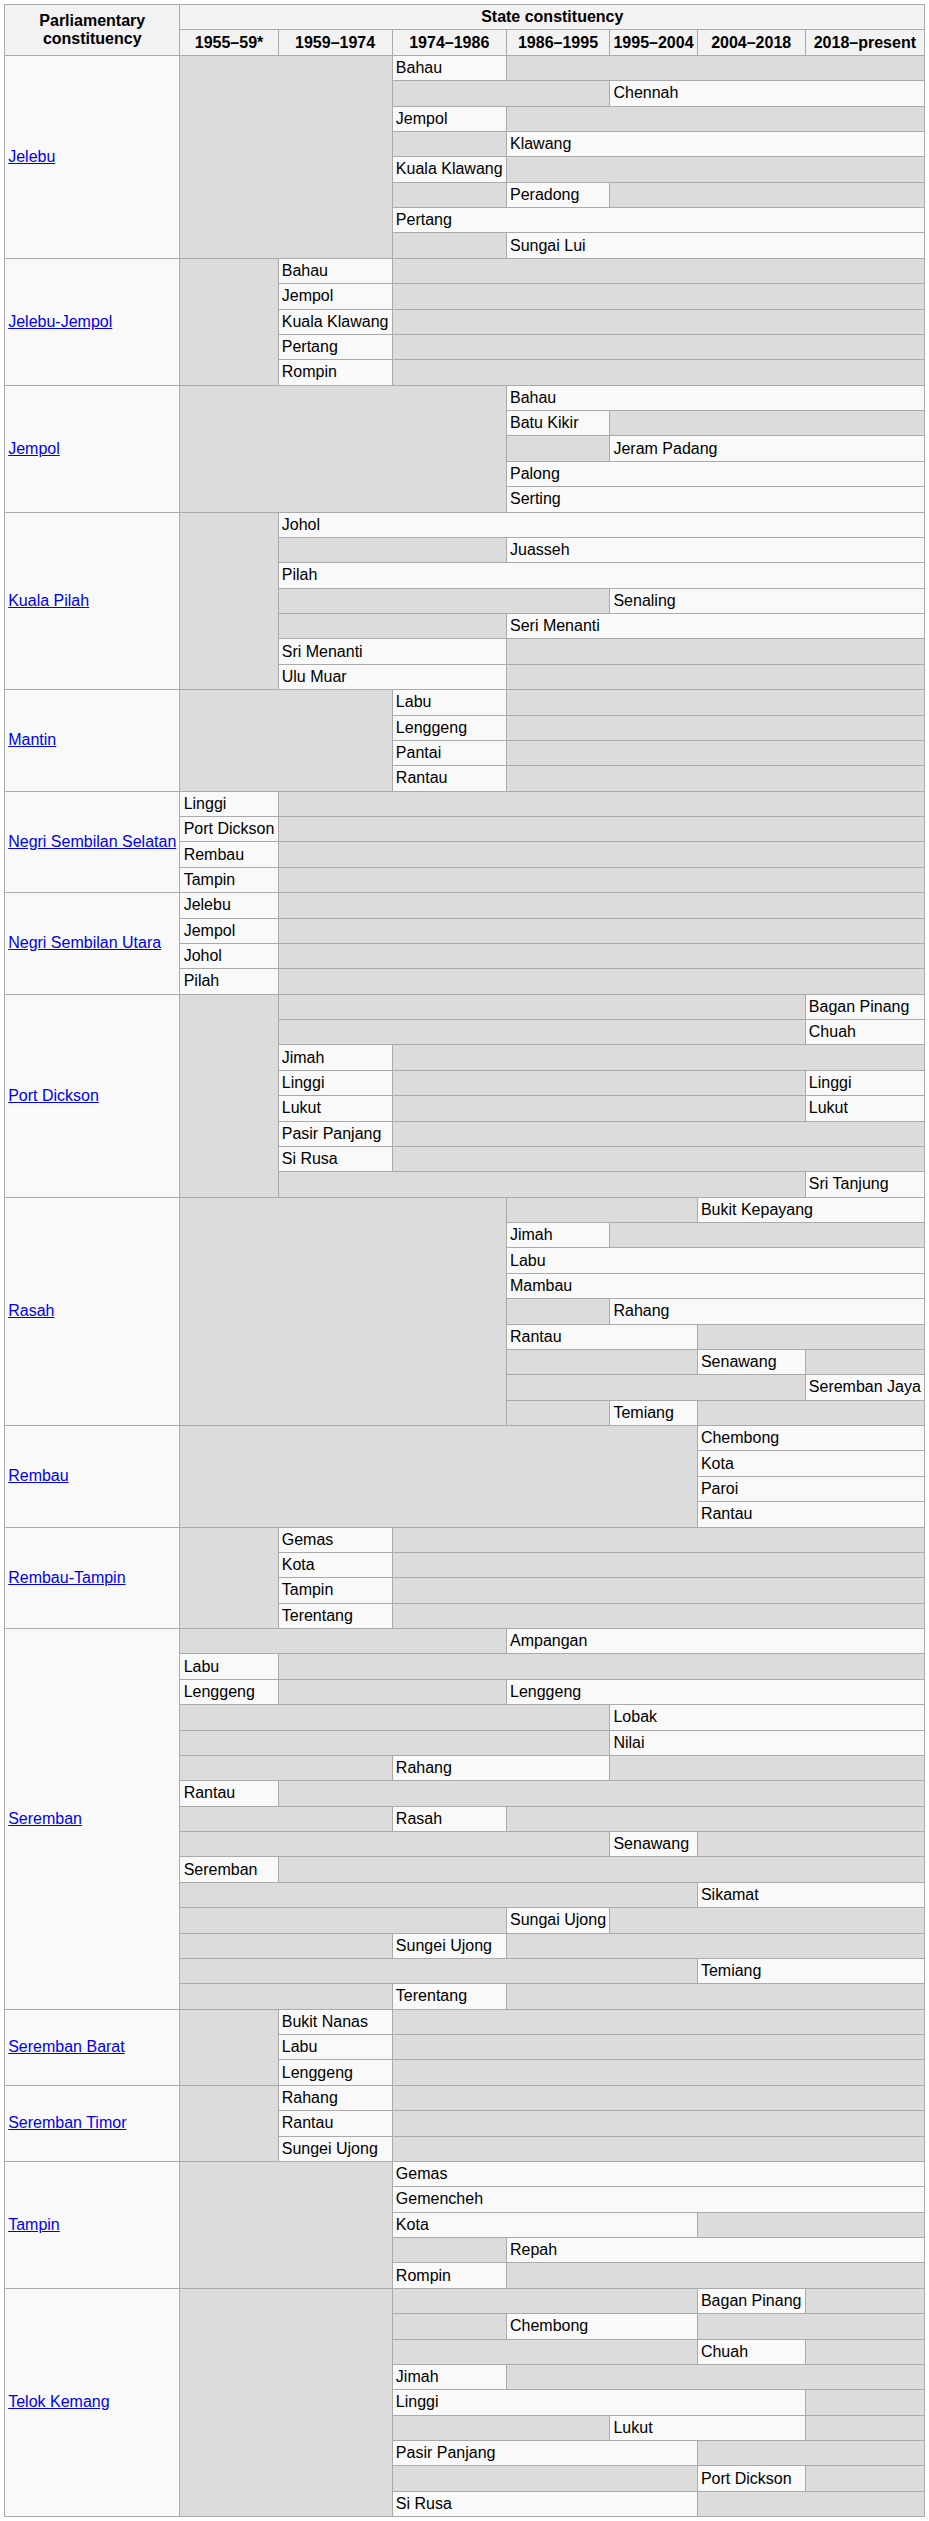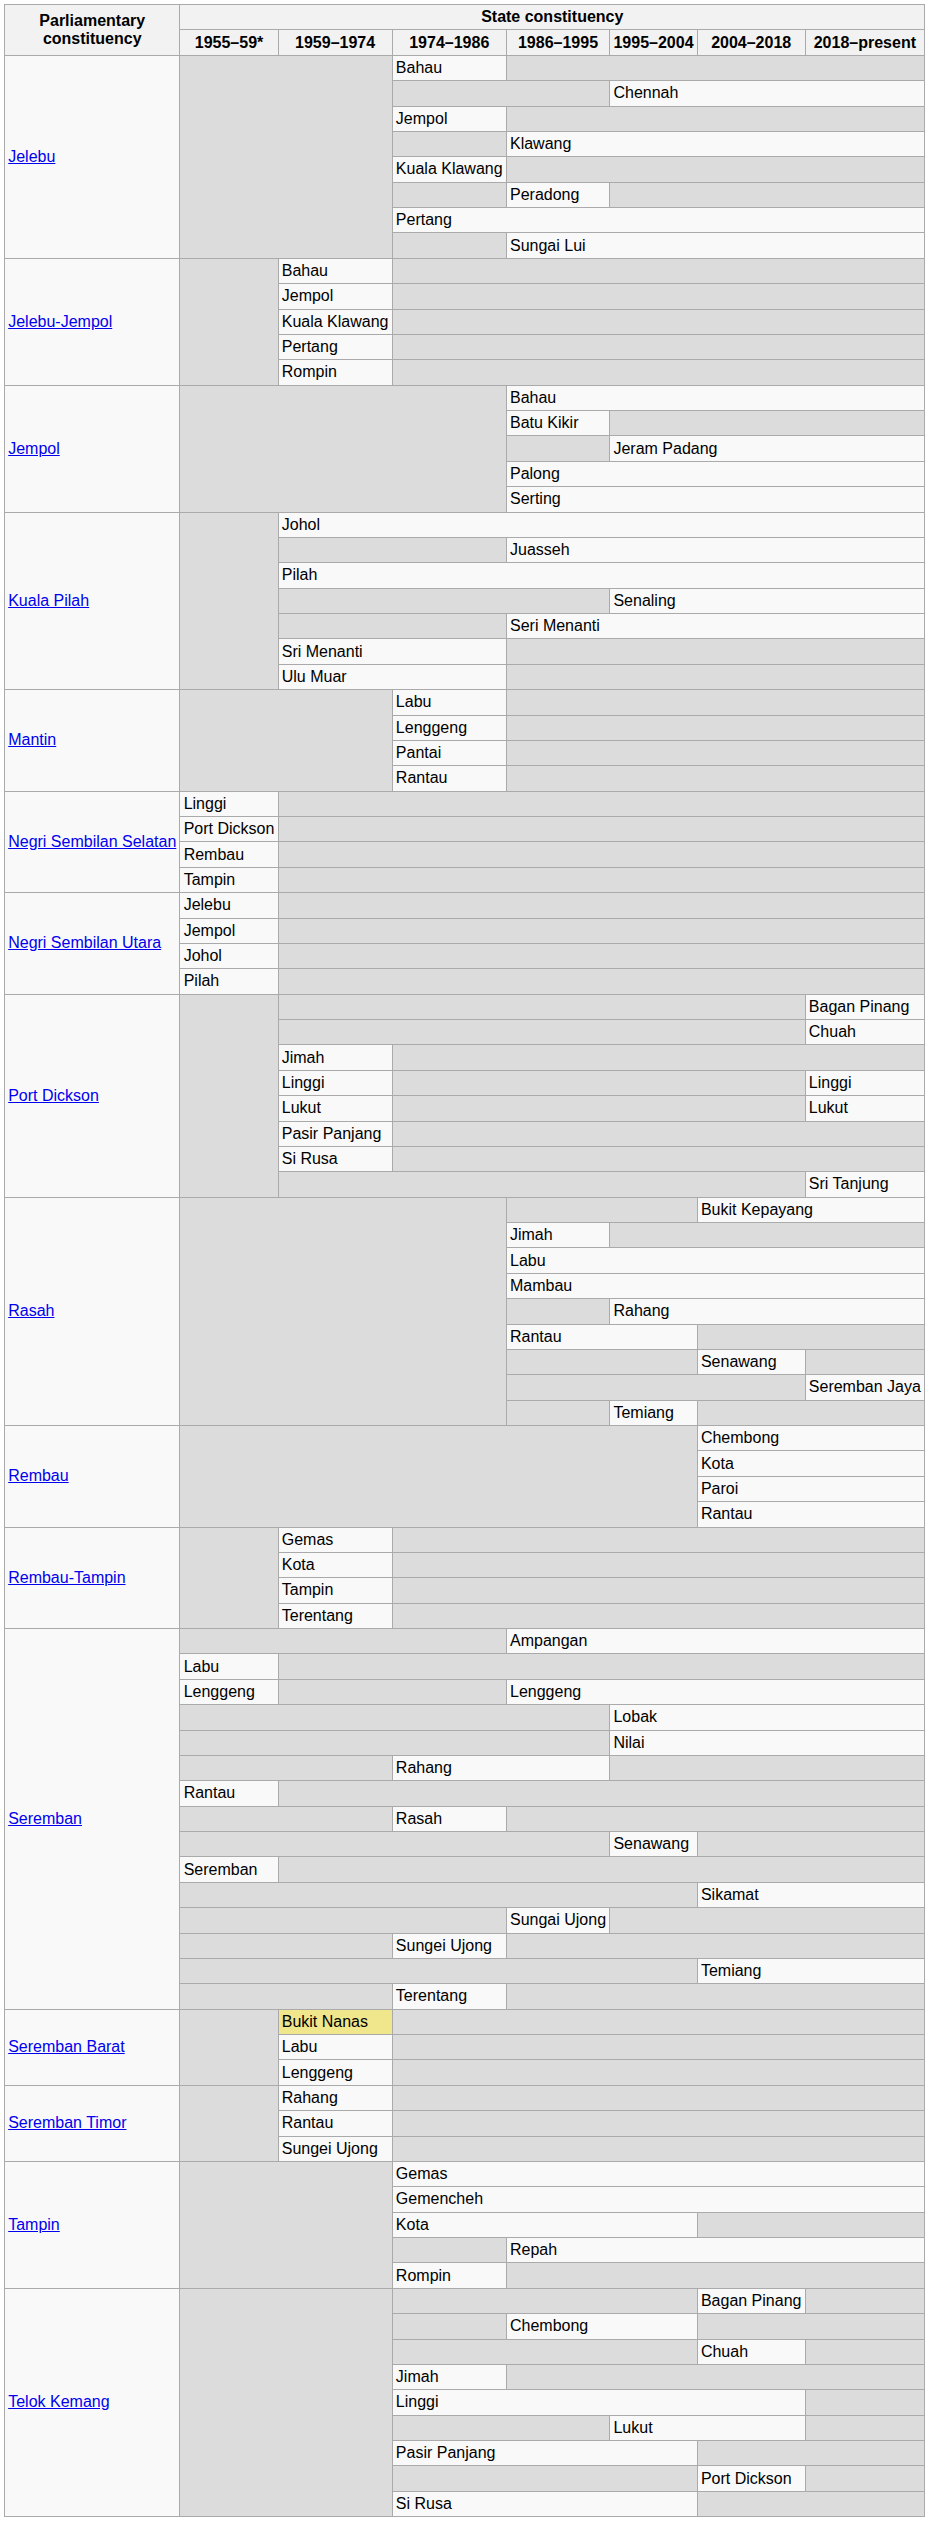Bukit Nanas | State constituency / 1959–1974: no background -> khaki background
